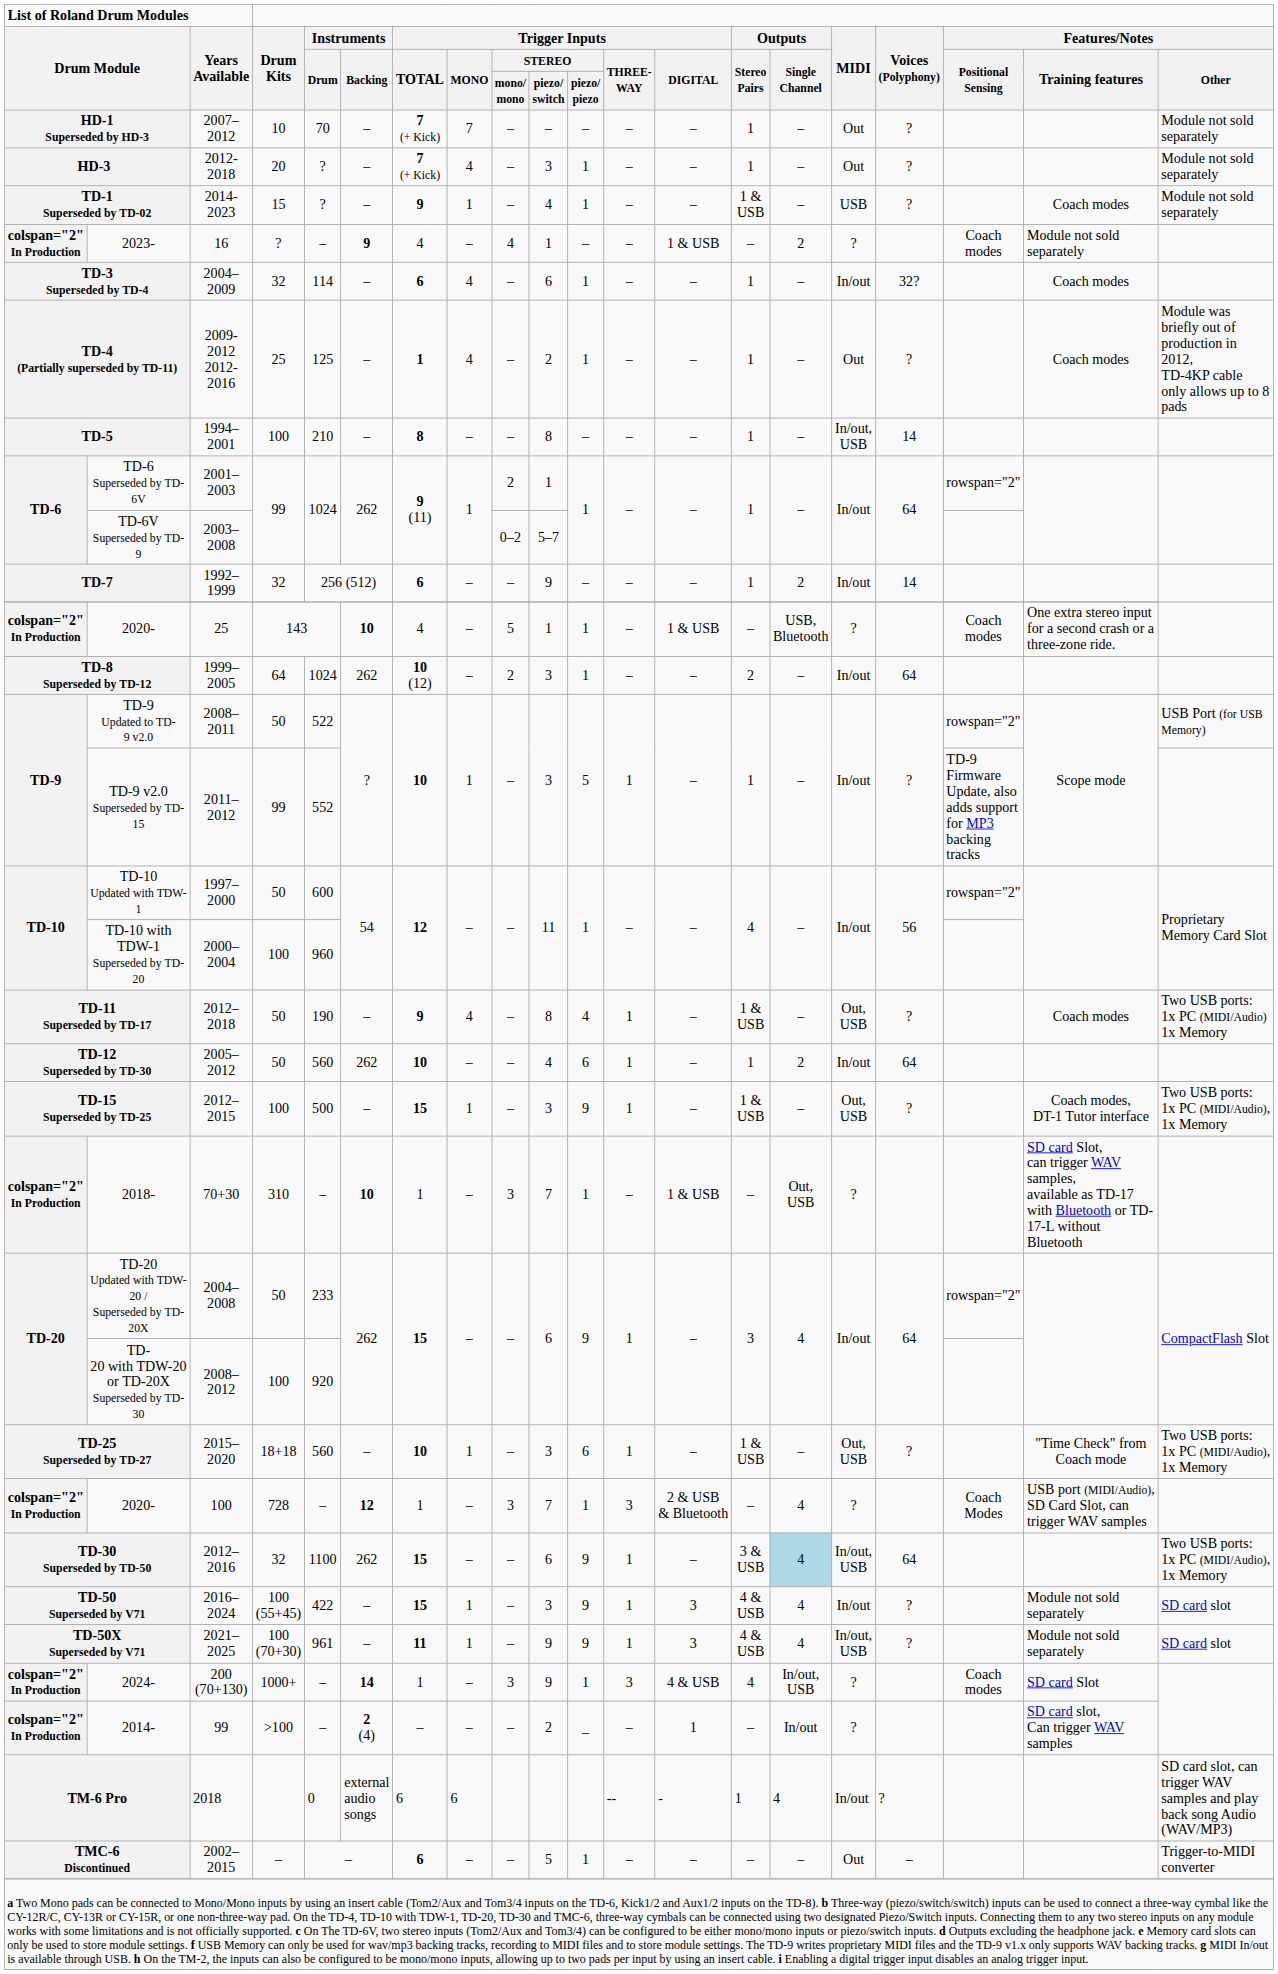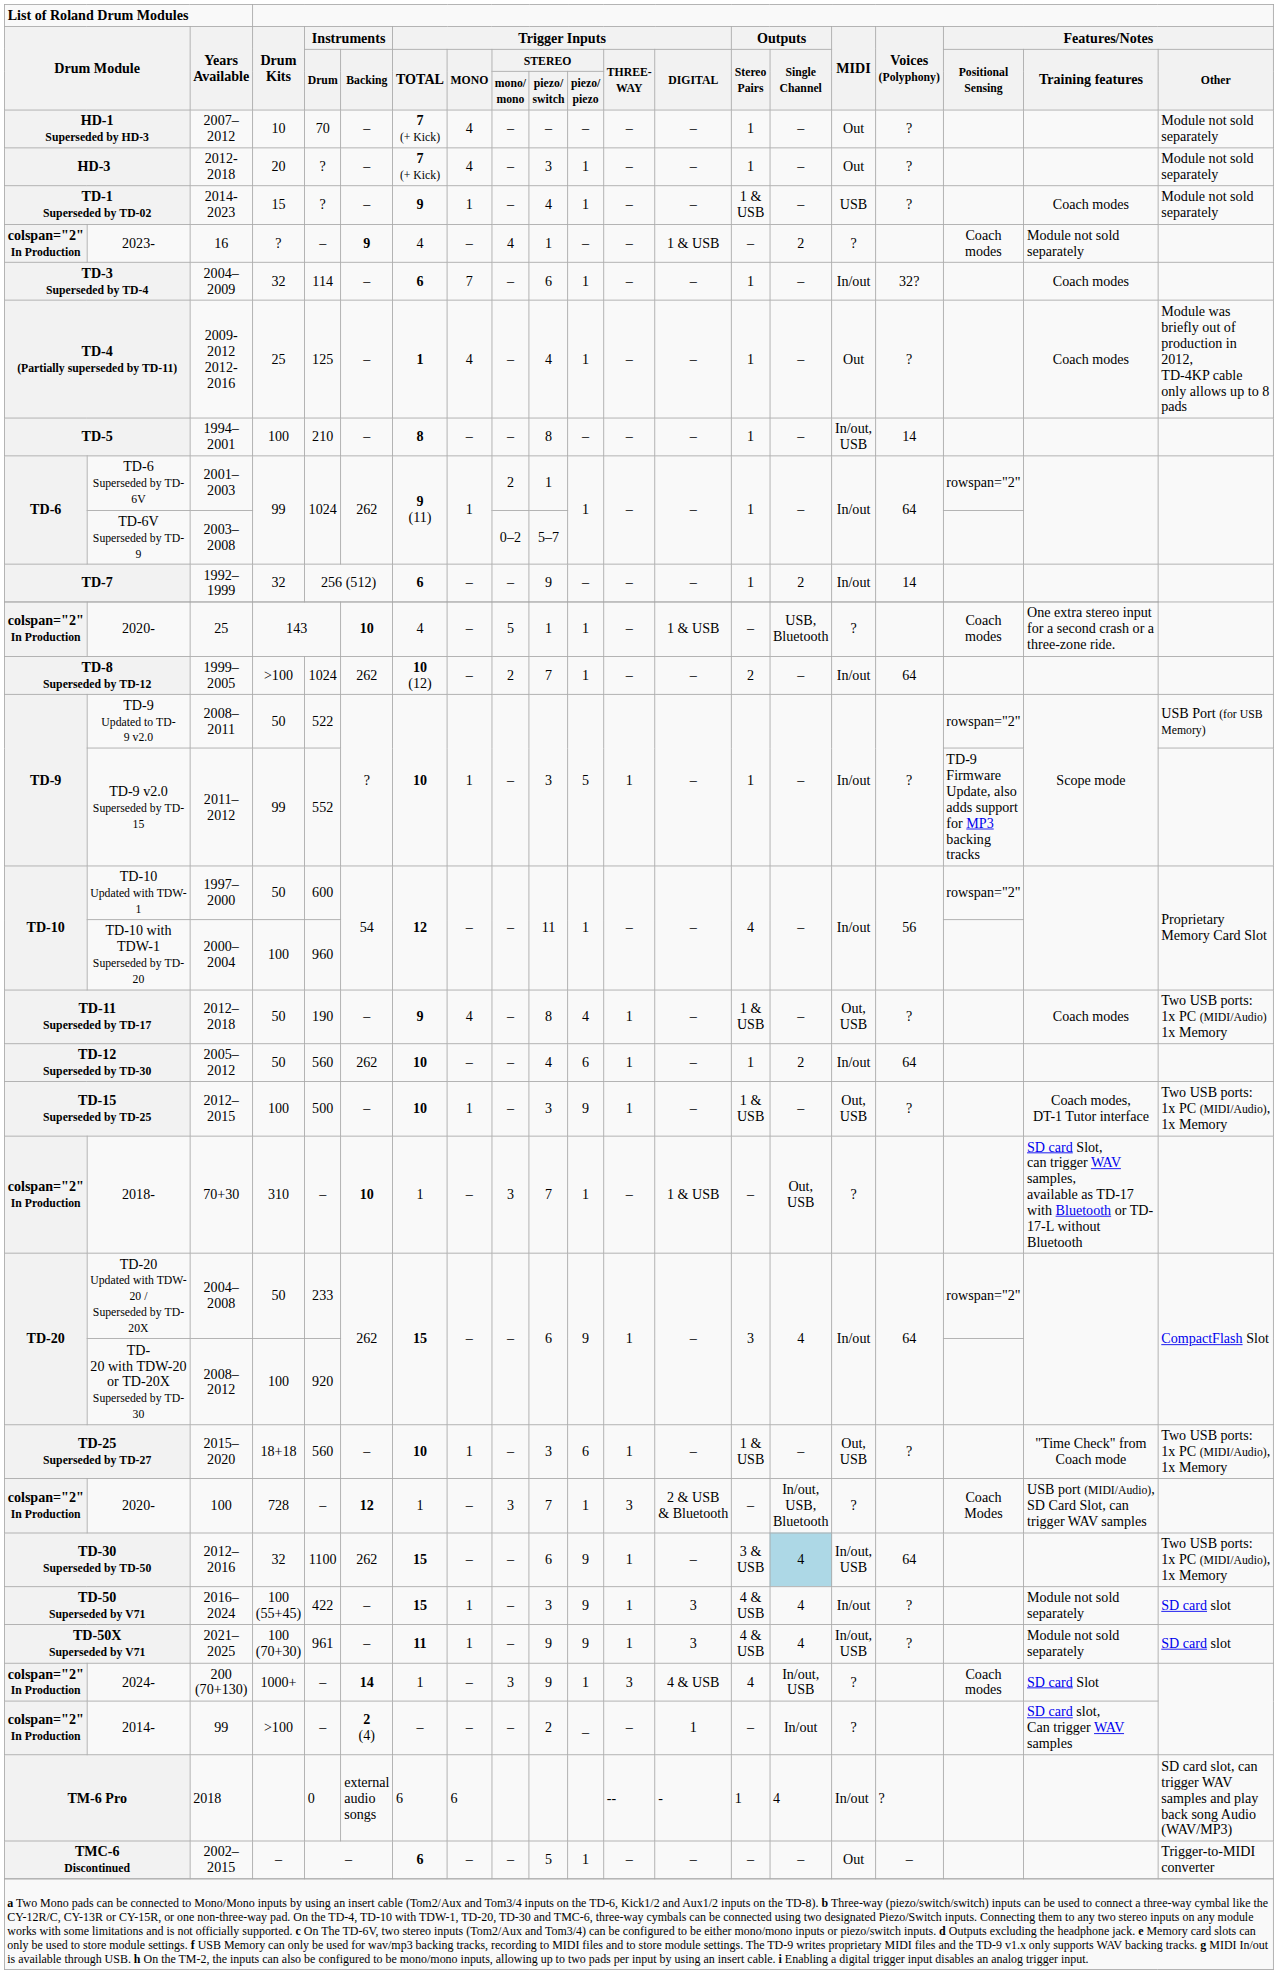HD-1 Superseded by HD-3 | Trigger Inputs / MONO: 7 -> 4
TD-3 Superseded by TD-4 | Trigger Inputs / MONO: 4 -> 7
TD-4 (Partially superseded by TD-11) | Trigger Inputs / STEREO / piezo/ switch: 2 -> 4
TD-8 Superseded by TD-12 | Drum Kits: 64 -> >100
TD-8 Superseded by TD-12 | Trigger Inputs / STEREO / piezo/ switch: 3 -> 7
TD-15 Superseded by TD-25 | Trigger Inputs / TOTAL: 15 -> 10
2020- / 100 | Outputs / Single Channel: 4 -> In/out, USB, Bluetooth
